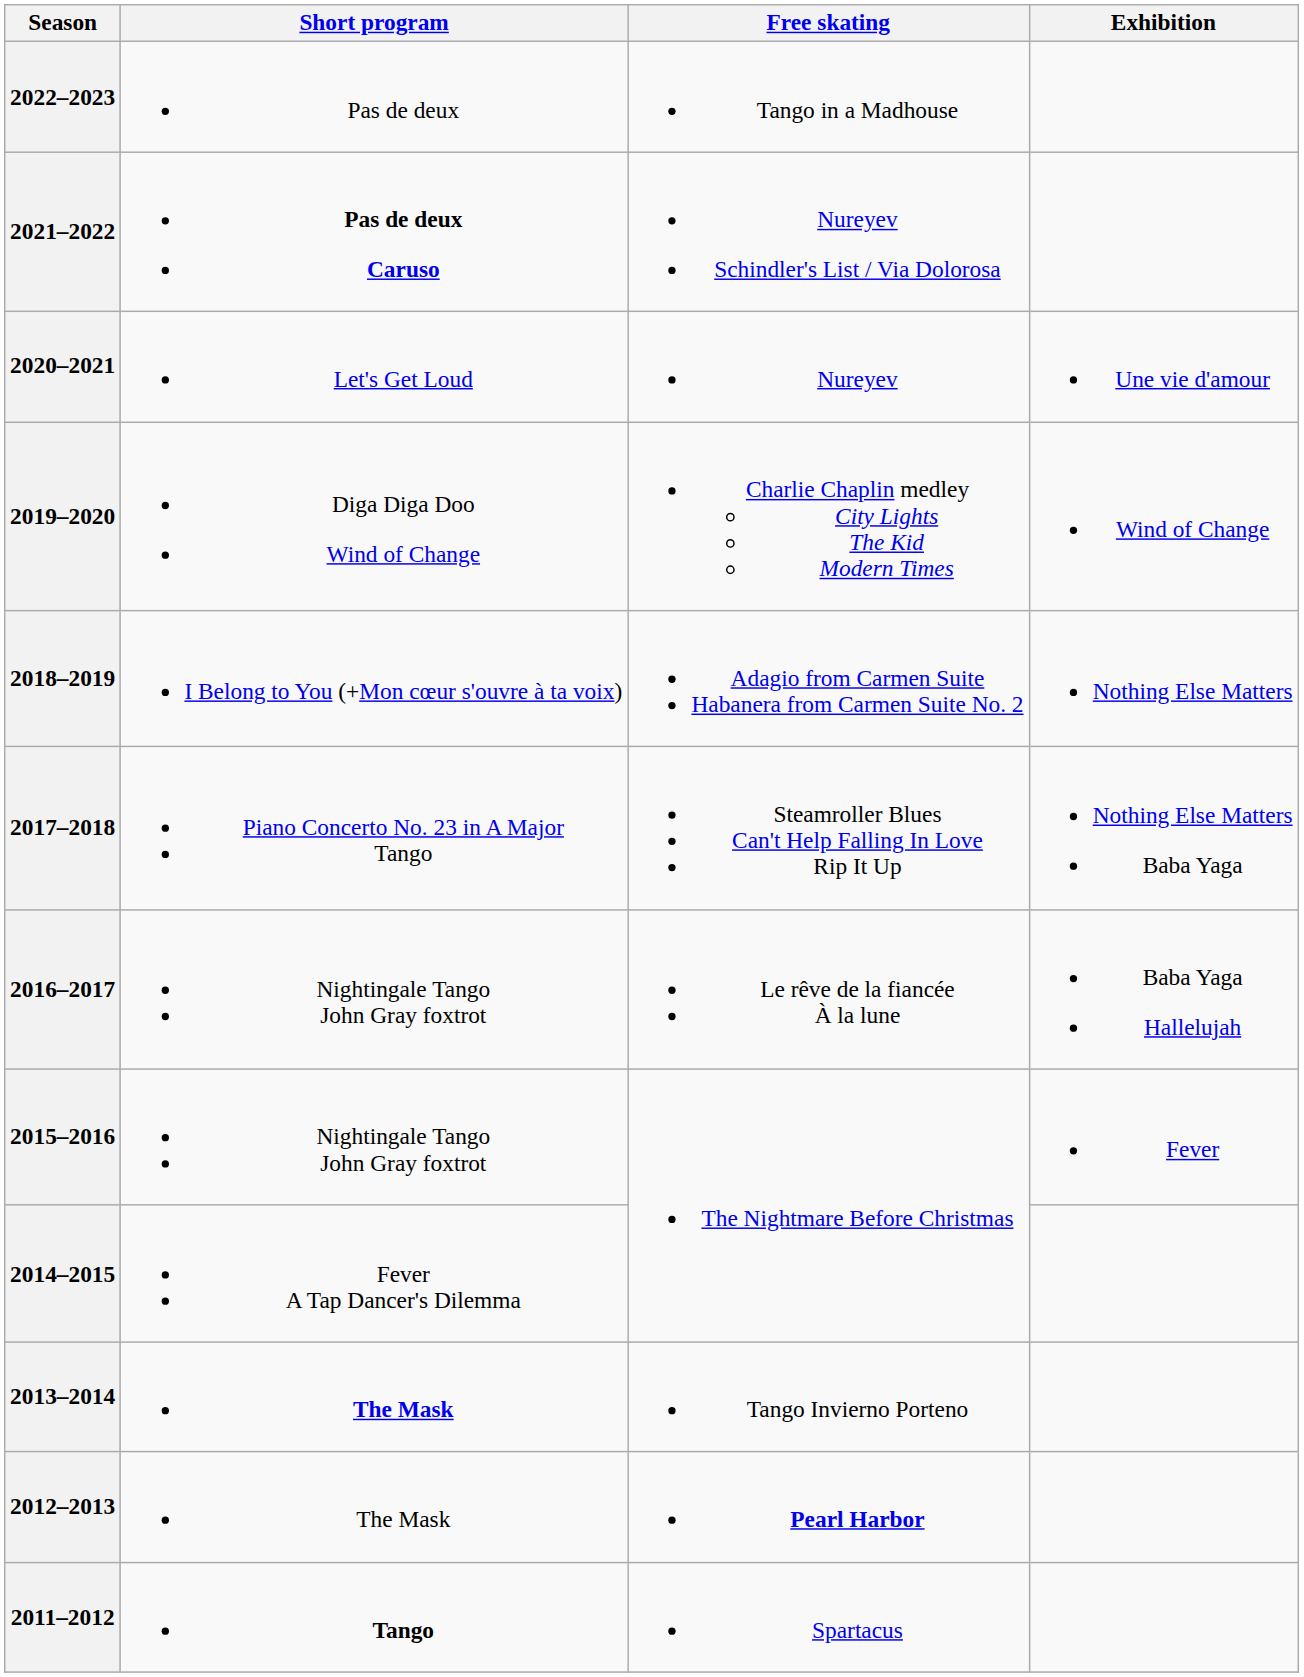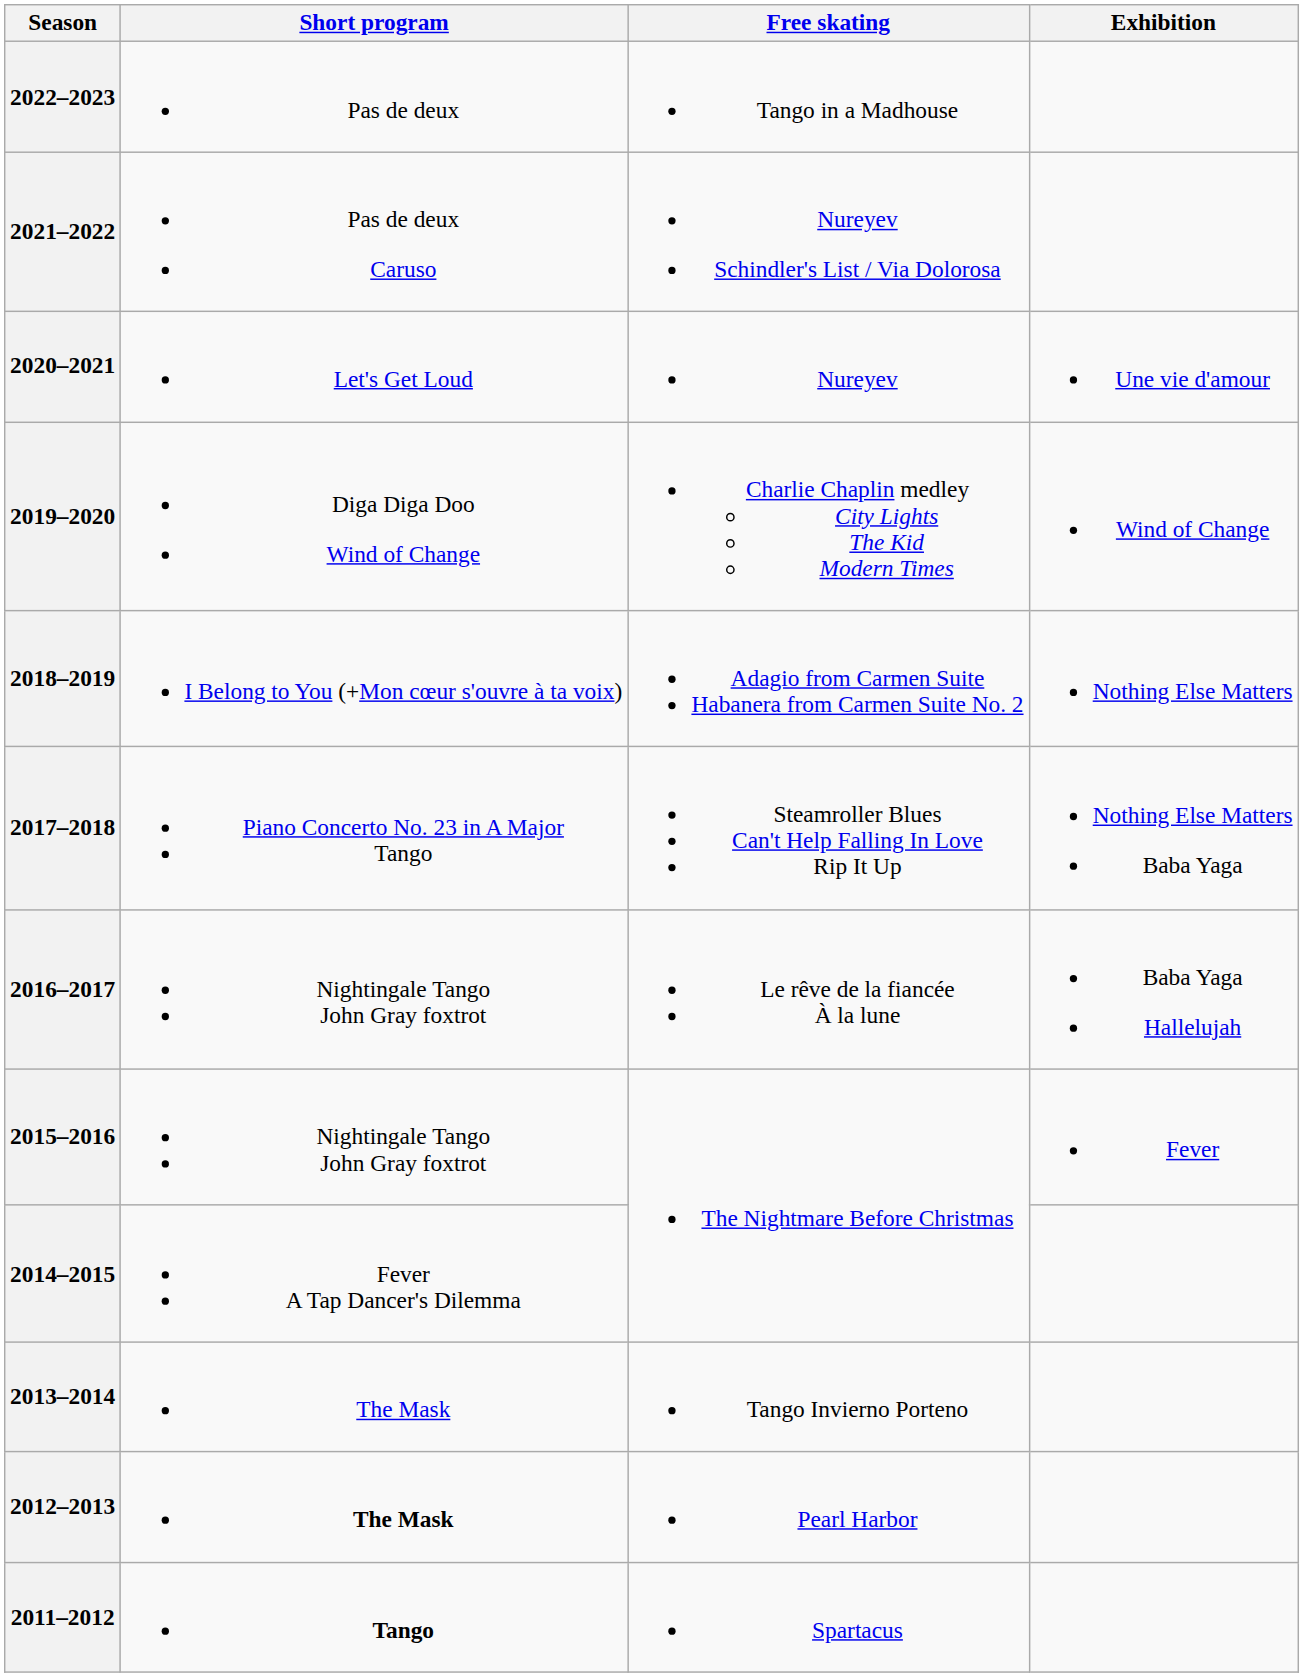2021–2022 | Short program: bold -> normal
2013–2014 | Short program: bold -> normal
2012–2013 | Short program: normal -> bold
2012–2013 | Free skating: bold -> normal
